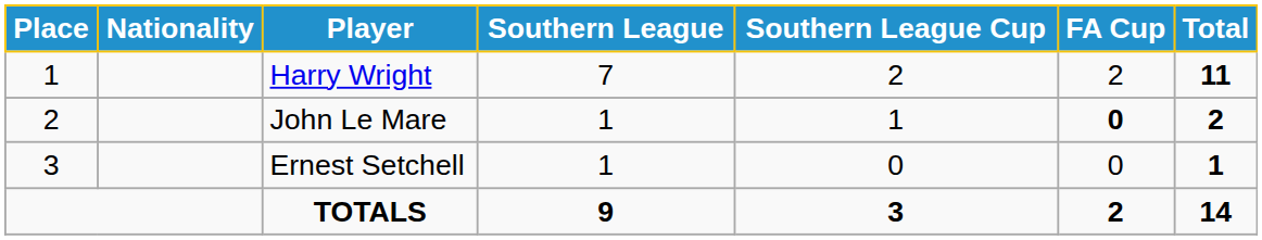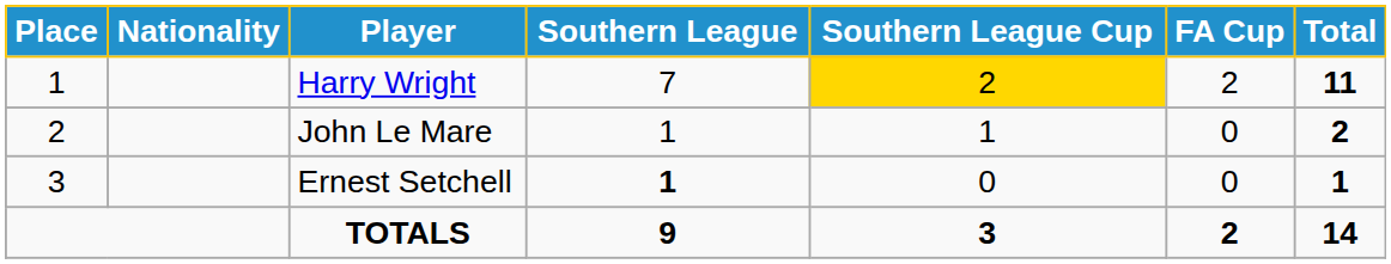Harry Wright | Southern League Cup: no background -> gold background
John Le Mare | FA Cup: bold -> normal
Ernest Setchell | Southern League: normal -> bold
